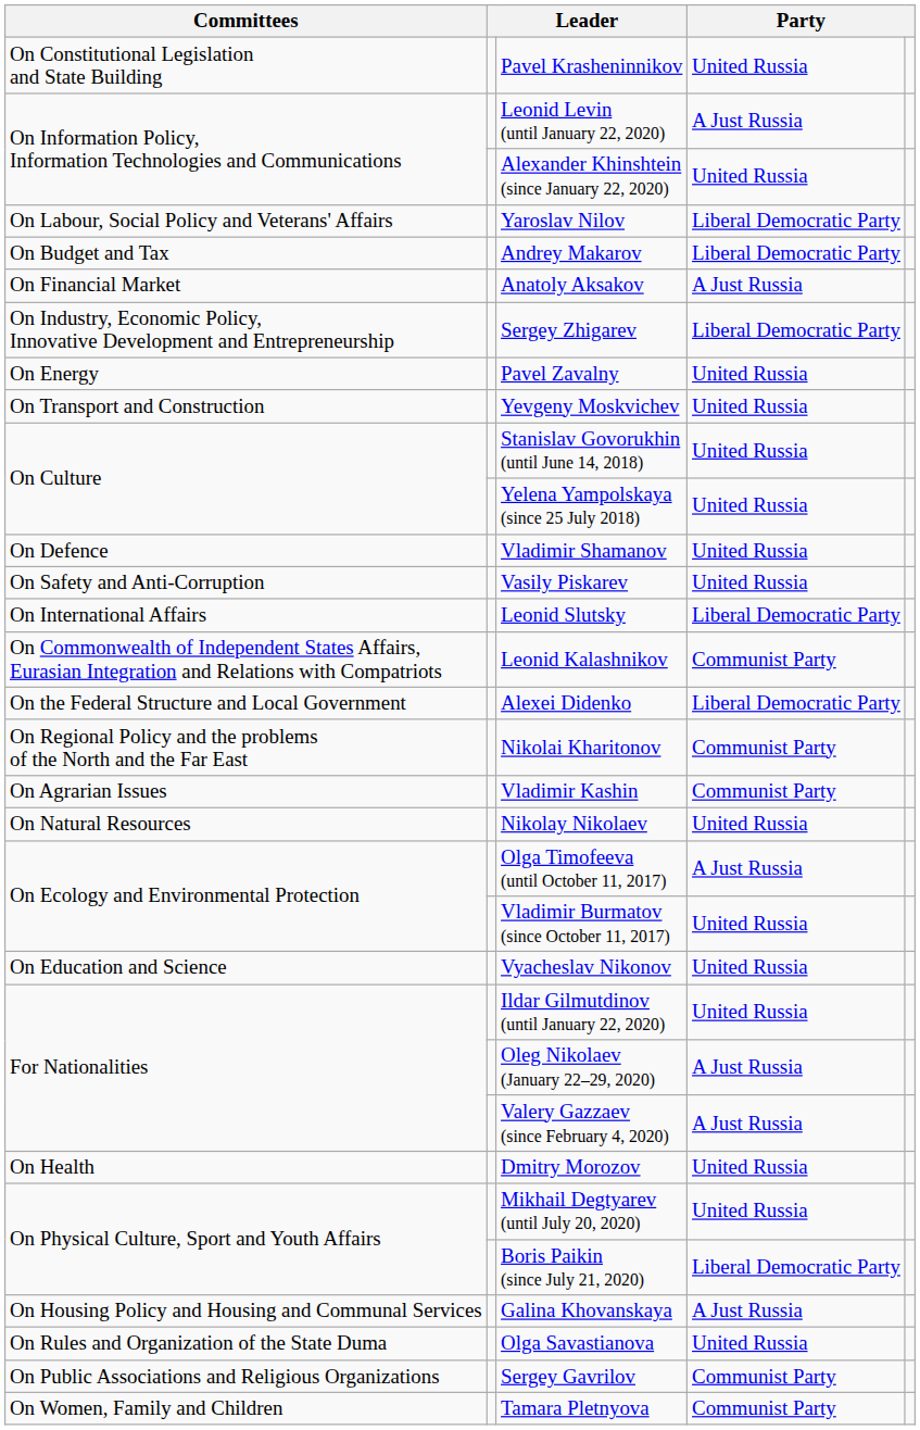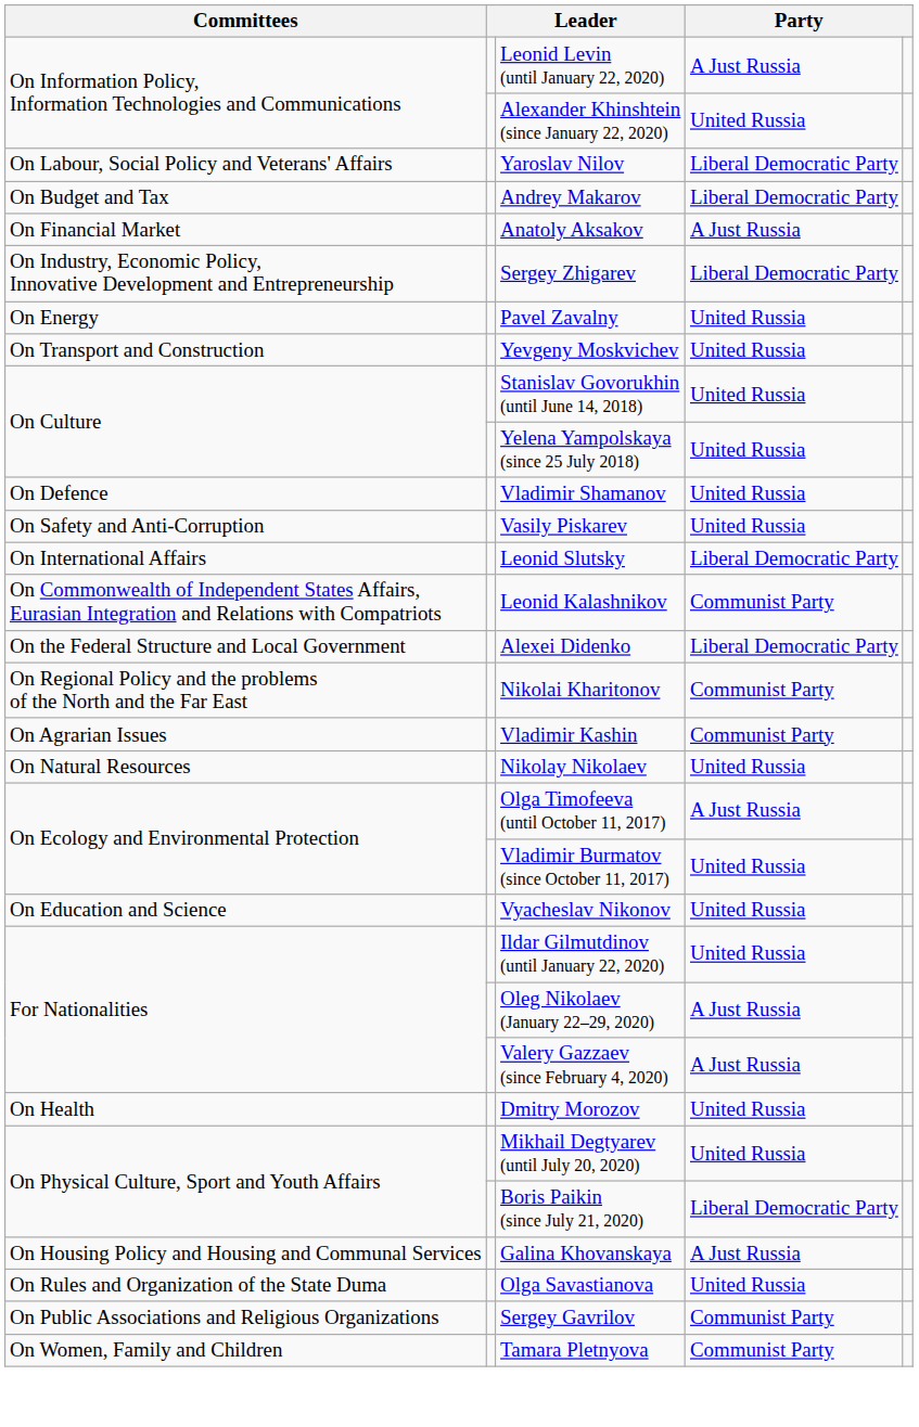- row: On Constitutional Legislation and State Building | Pavel Krasheninnikov | United Russia
